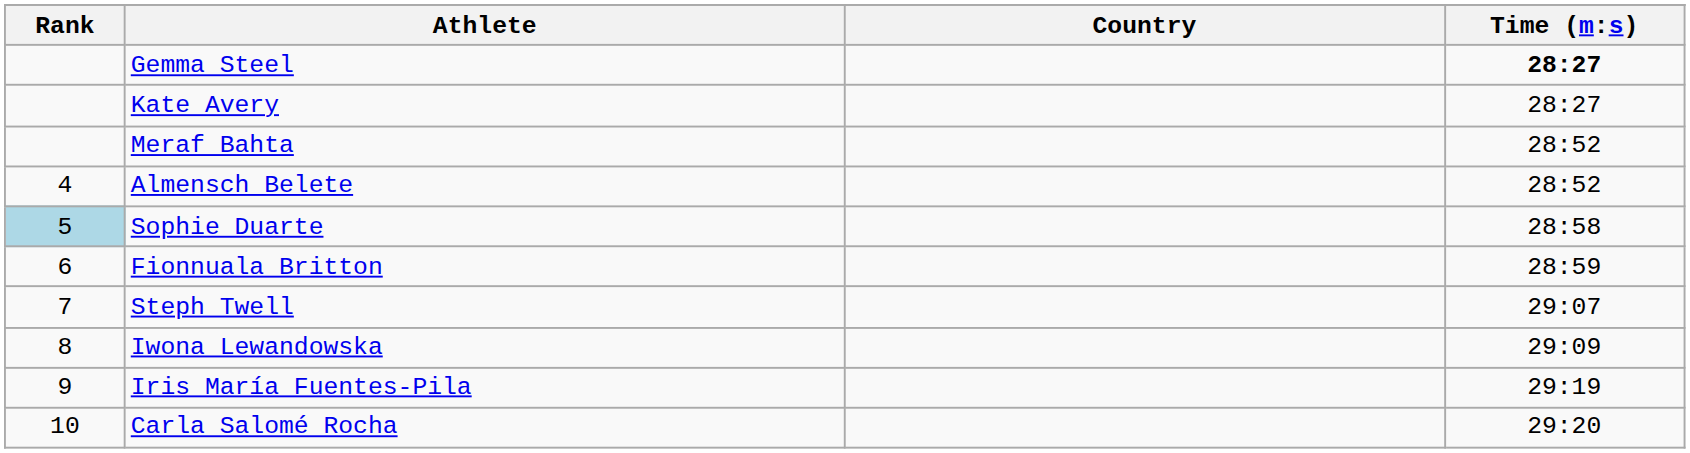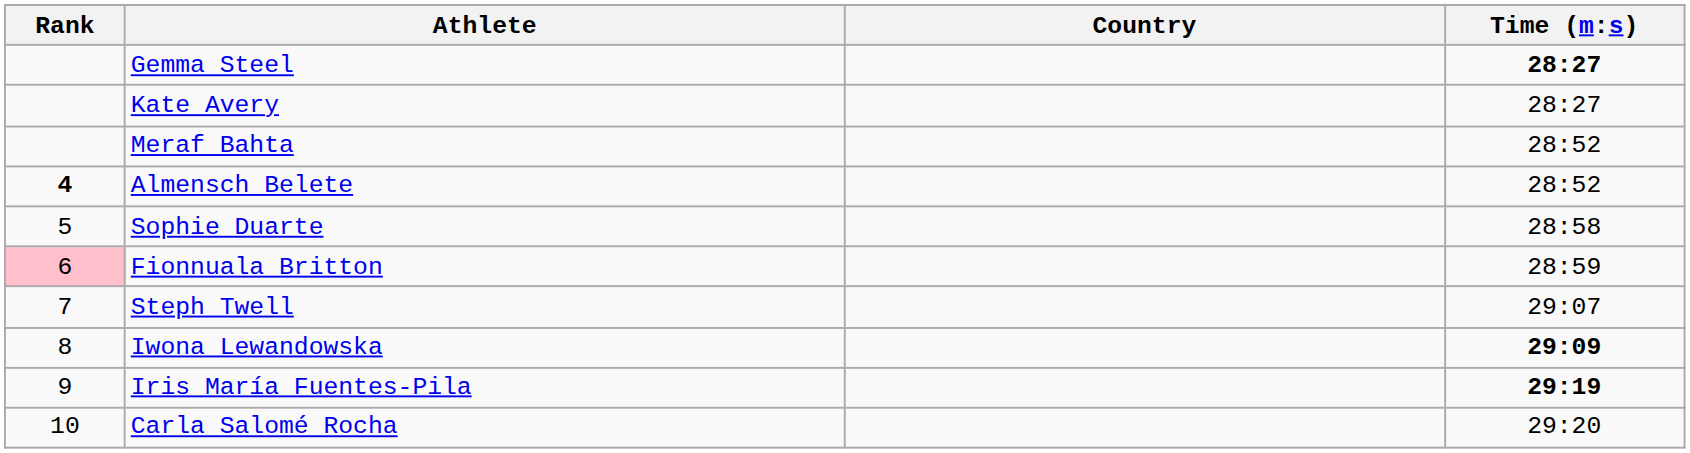Almensch Belete | Rank: normal -> bold
Sophie Duarte | Rank: lightblue background -> no background
Fionnuala Britton | Rank: no background -> pink background
Iwona Lewandowska | Time (m:s): normal -> bold
Iris María Fuentes-Pila | Time (m:s): normal -> bold
